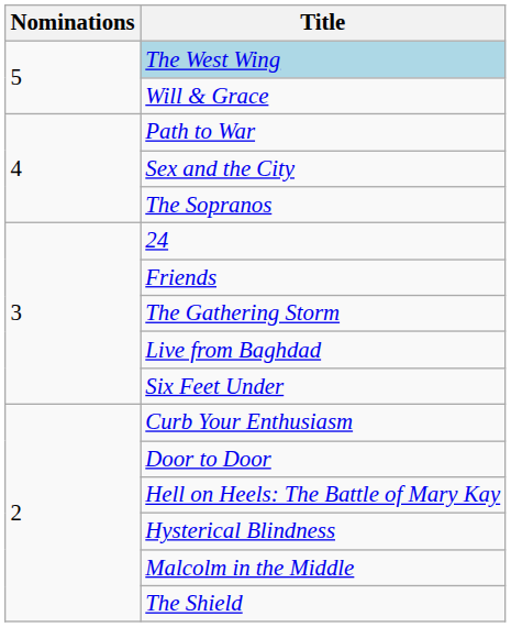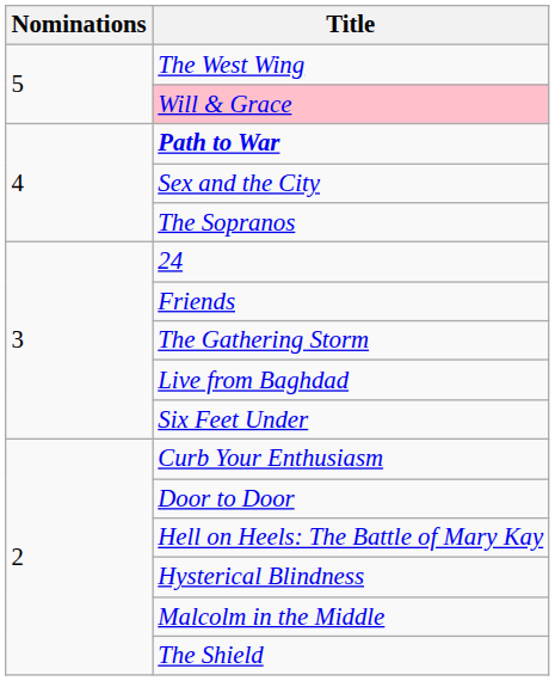The West Wing | Title: lightblue background -> no background
Will & Grace | Title: no background -> pink background
Path to War | Title: normal -> bold
